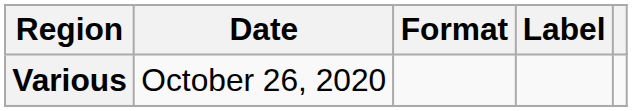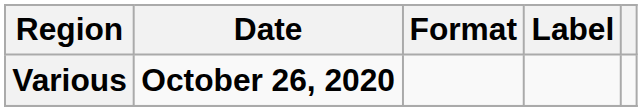Various | Date: normal -> bold
